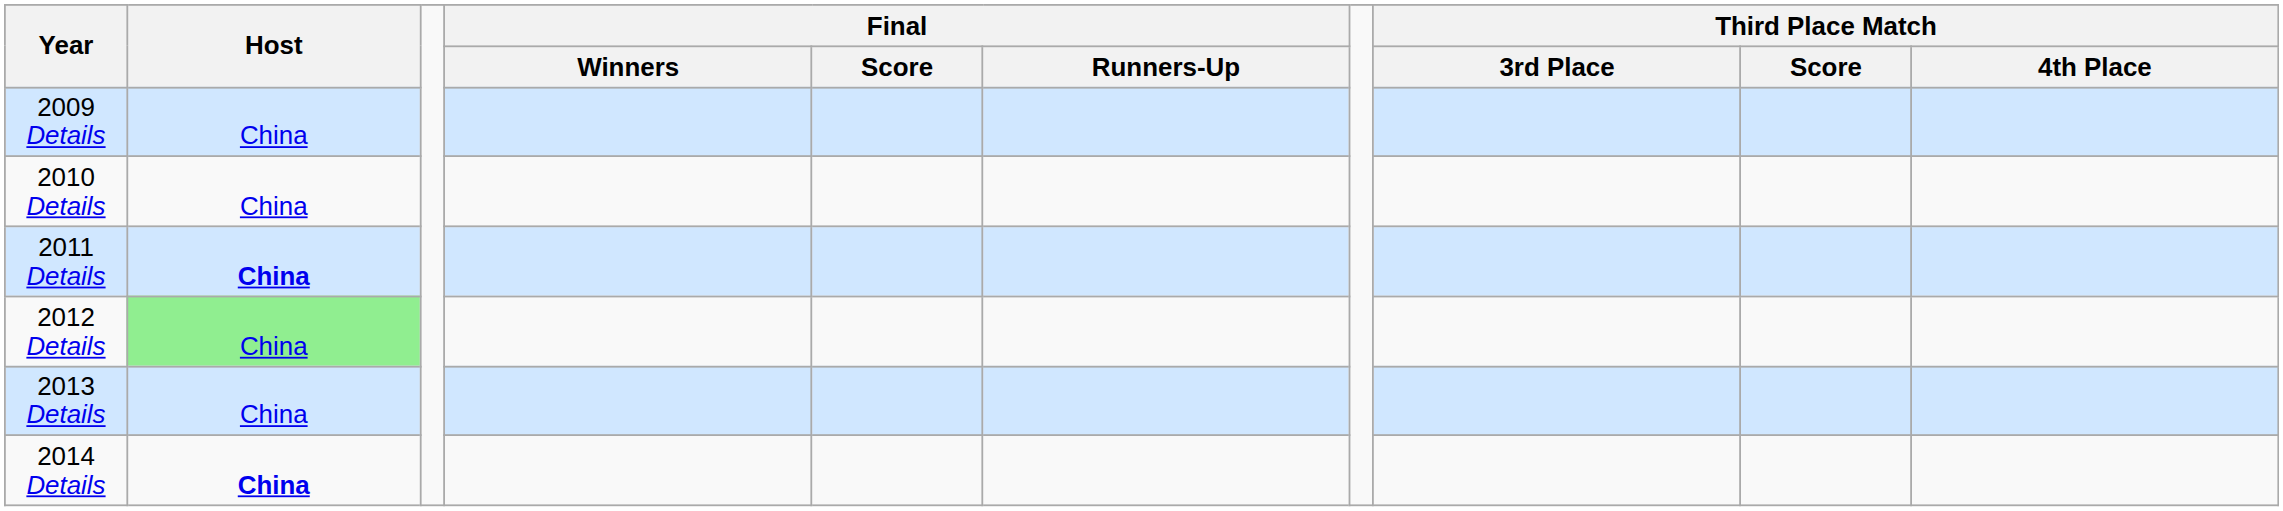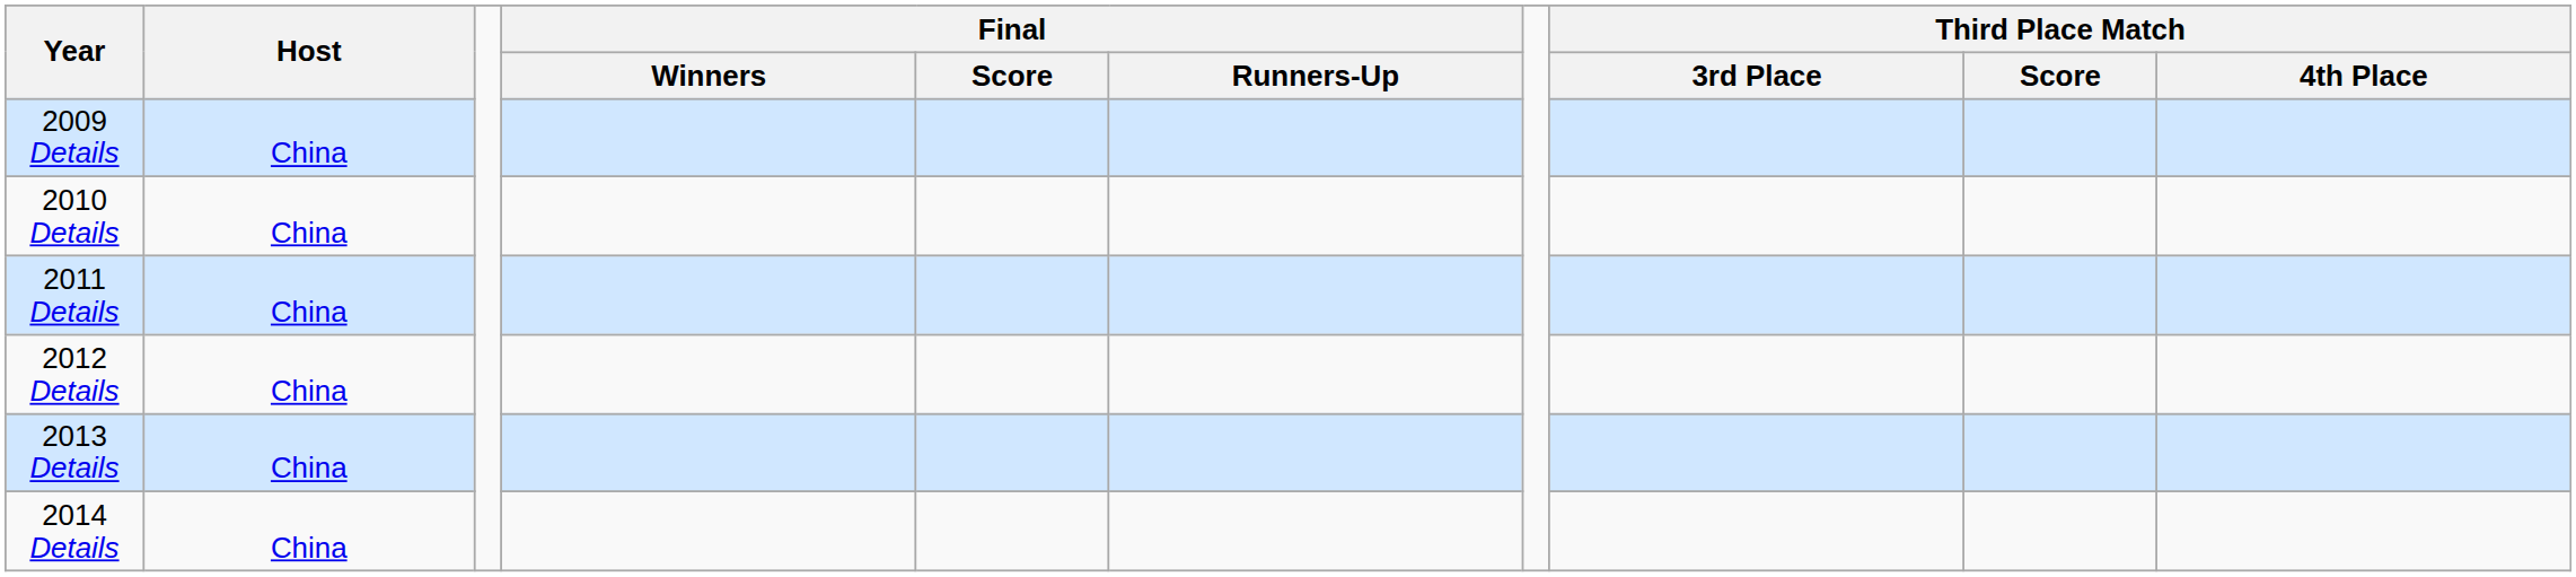2011 Details | Host: bold -> normal
2012 Details | Host: lightgreen background -> no background
2014 Details | Host: bold -> normal
